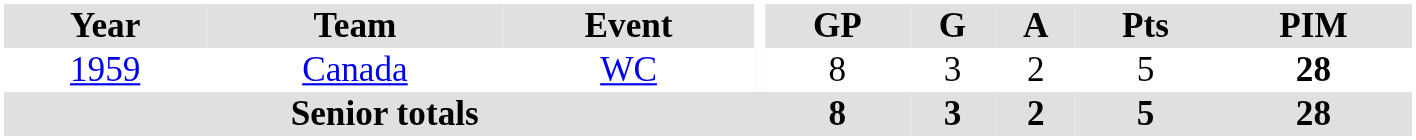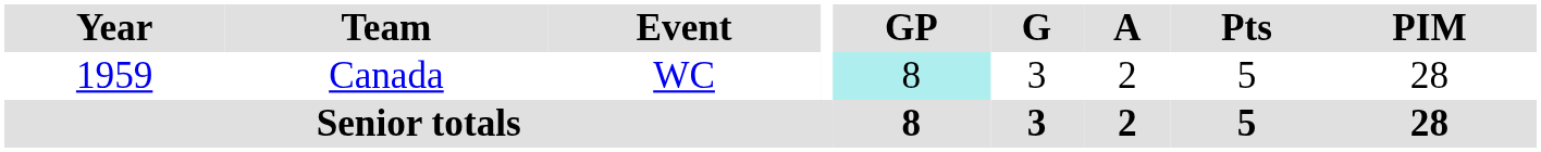Canada | GP: no background -> paleturquoise background
Canada | PIM: bold -> normal
